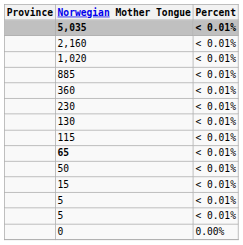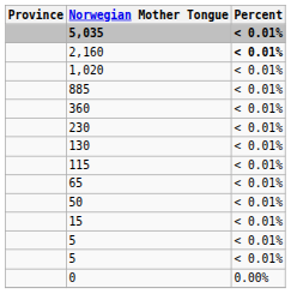2,160 | Percent: normal -> bold
65 | Norwegian Mother Tongue: bold -> normal
